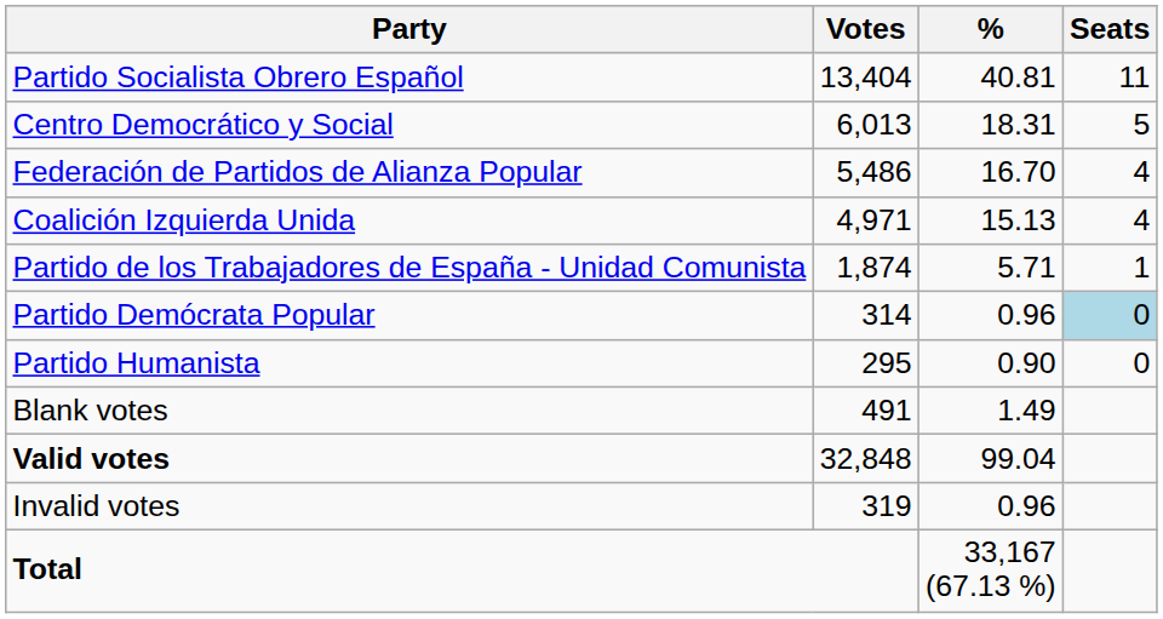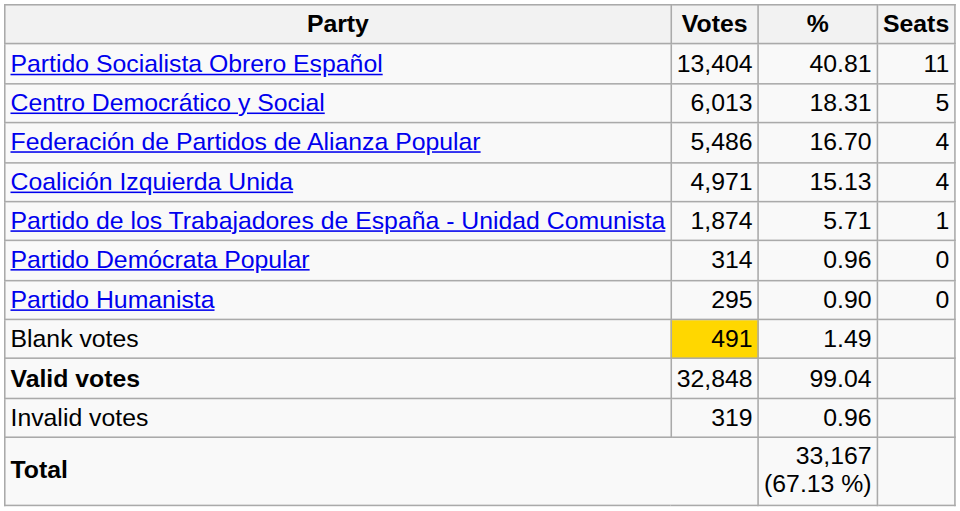Partido Demócrata Popular | Seats: lightblue background -> no background
Blank votes | Votes: no background -> gold background
